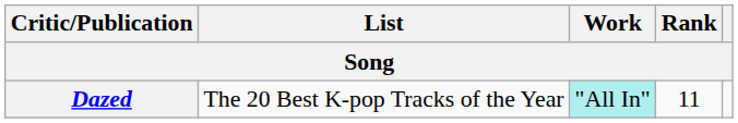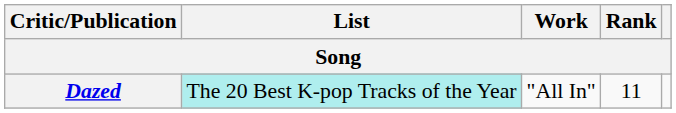row 3 | List: no background -> paleturquoise background
row 3 | Work: paleturquoise background -> no background
